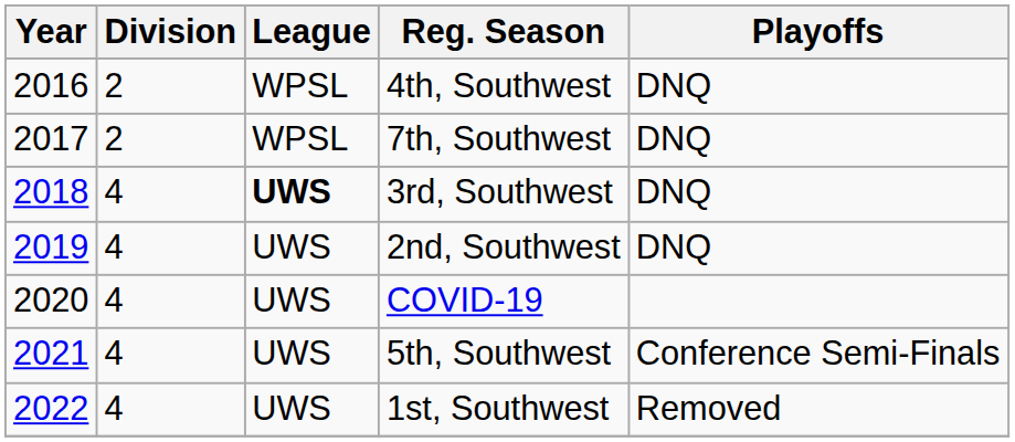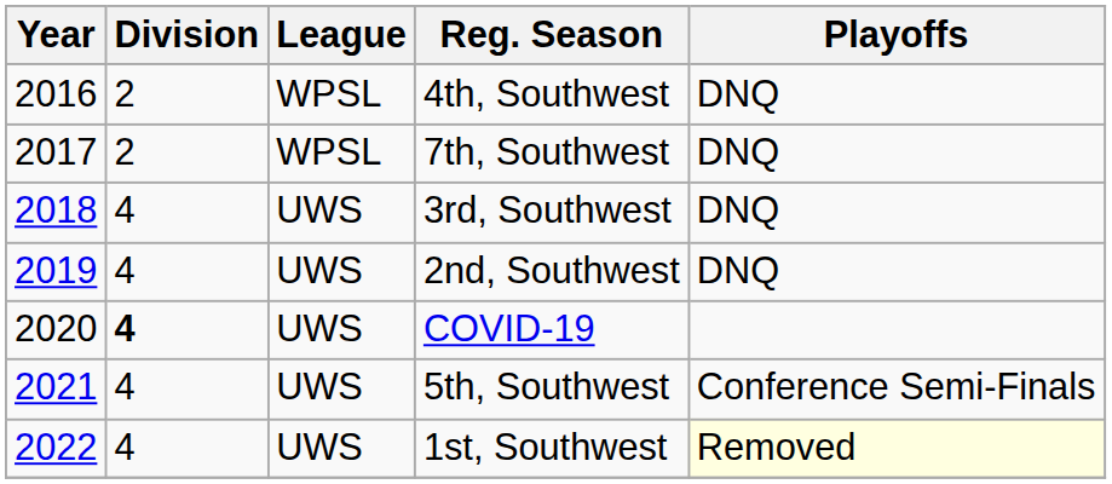3rd, Southwest | League: bold -> normal
COVID-19 | Division: normal -> bold
1st, Southwest | Playoffs: no background -> lightyellow background
